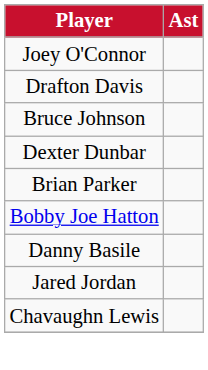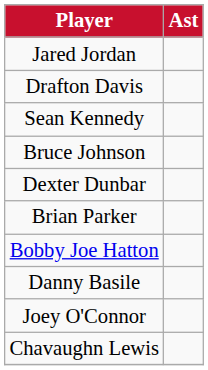rows swapped: Jared Jordan <-> Joey O'Connor
+ row: Sean Kennedy
